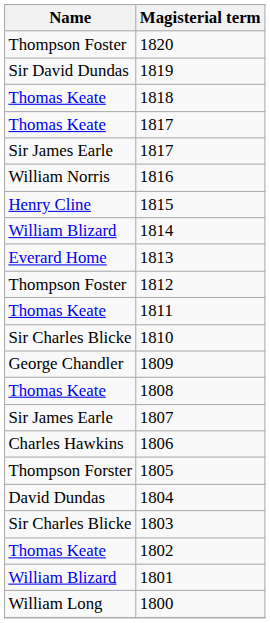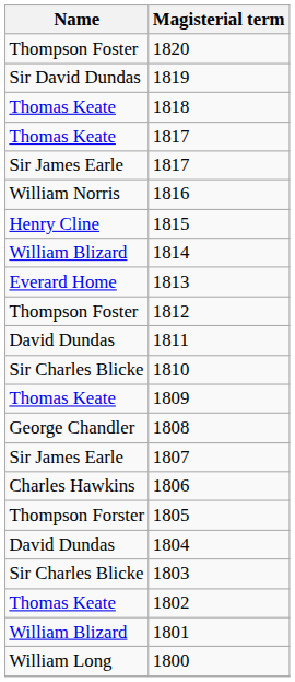row 12 | Name: Thomas Keate -> David Dundas
row 14 | Name: George Chandler -> Thomas Keate
row 15 | Name: Thomas Keate -> George Chandler
